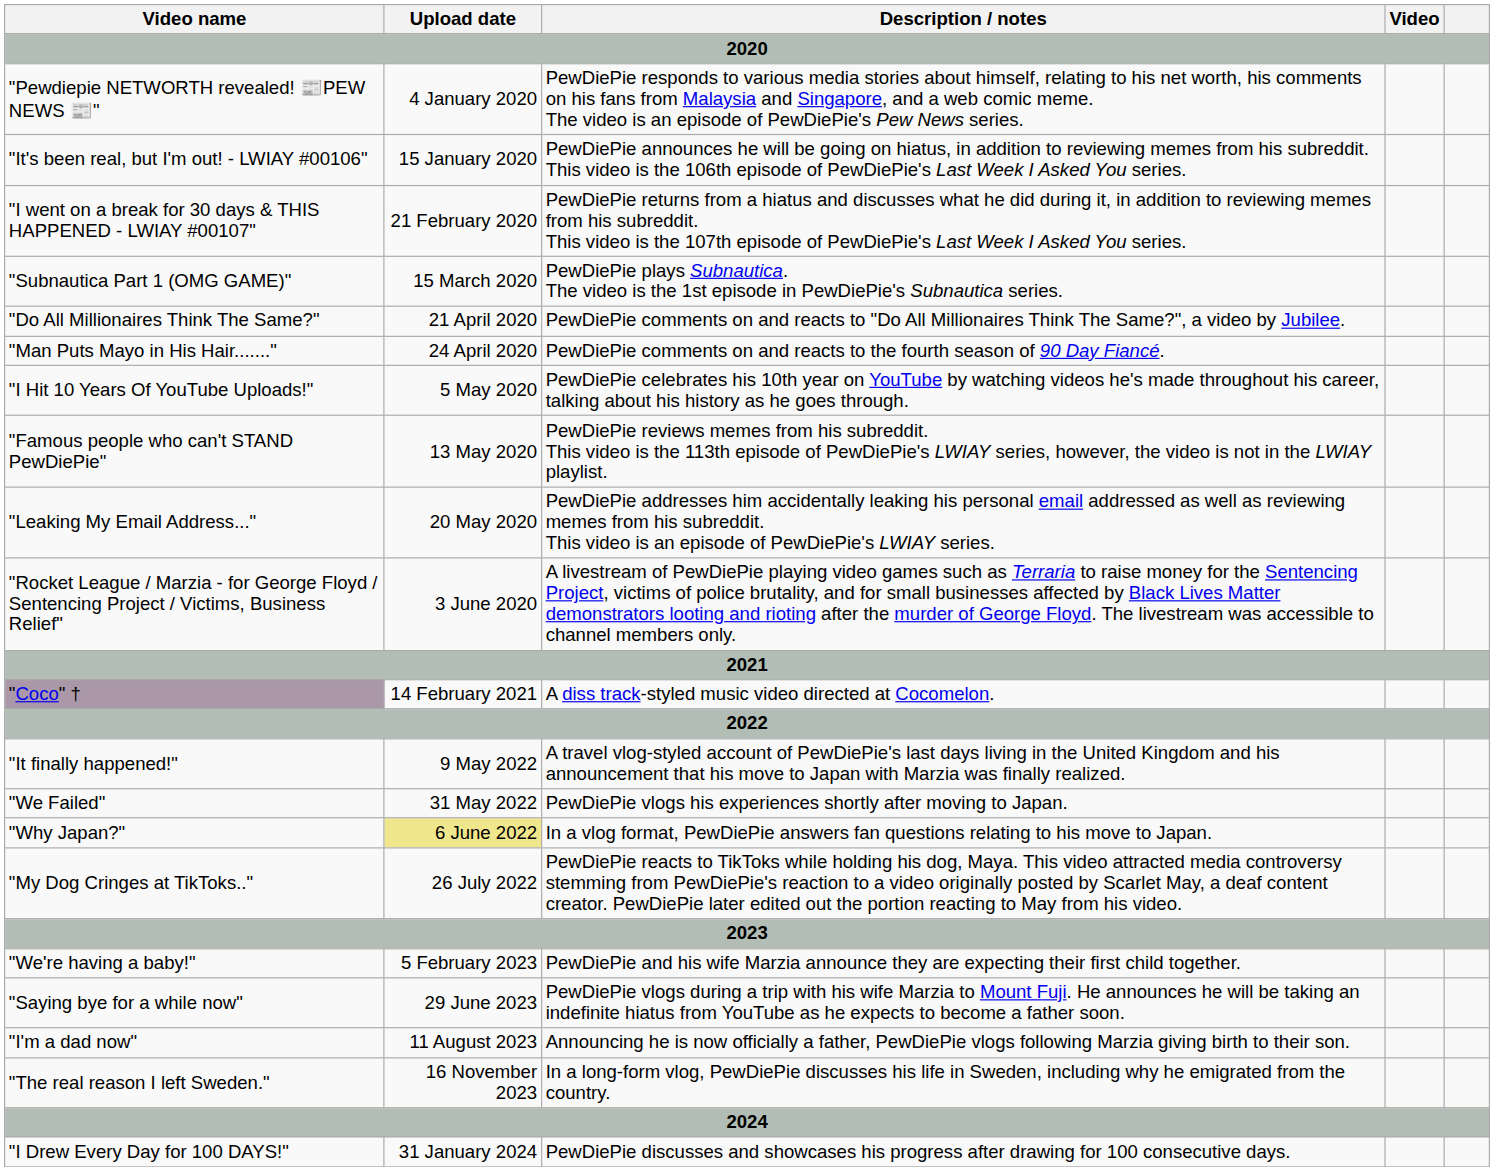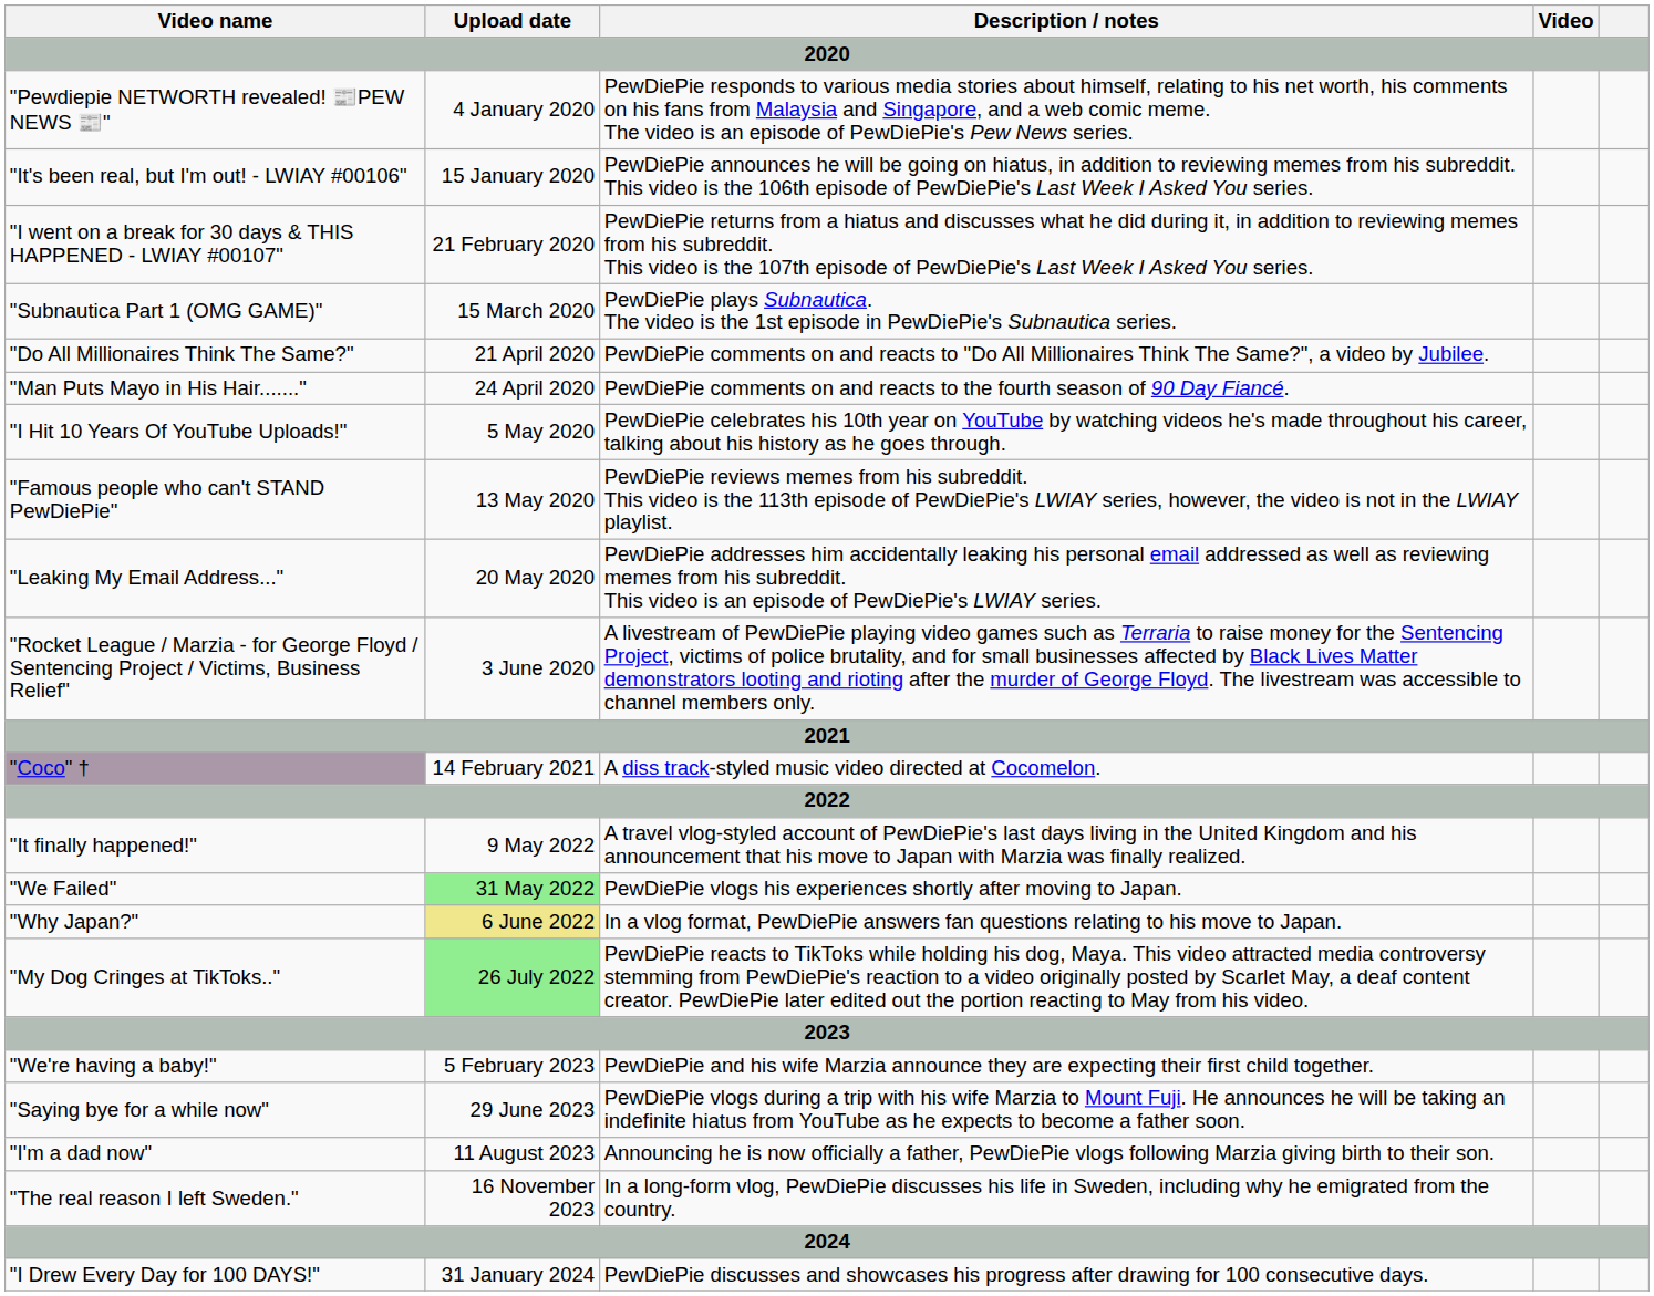"We Failed" | Upload date: no background -> lightgreen background
"My Dog Cringes at TikToks.." | Upload date: no background -> lightgreen background
